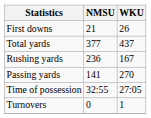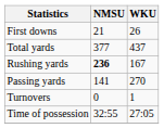Rushing yards | NMSU: normal -> bold
rows swapped: Turnovers <-> Time of possession
